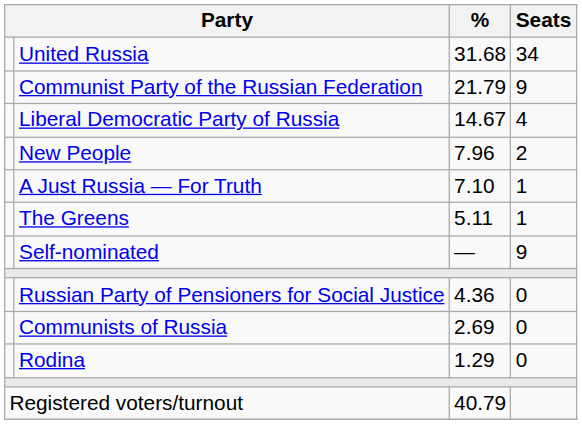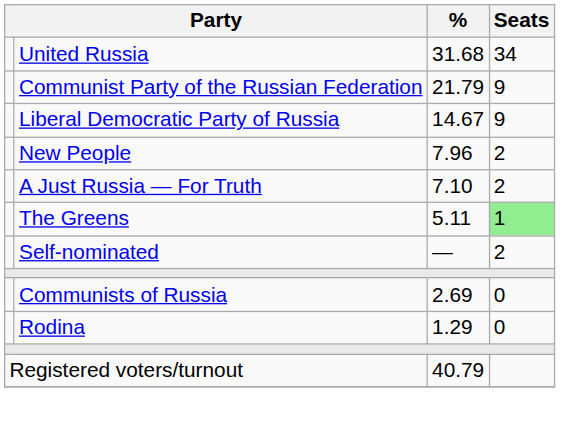Liberal Democratic Party of Russia | Seats: 4 -> 9
A Just Russia — For Truth | Seats: 1 -> 2
The Greens | Seats: no background -> lightgreen background
Self-nominated | Seats: 9 -> 2
- row: Russian Party of Pensioners for Social Justice | 4.36 | 0
